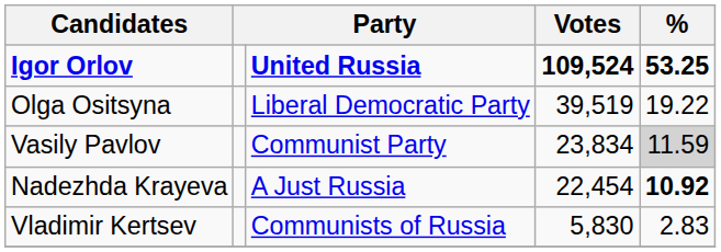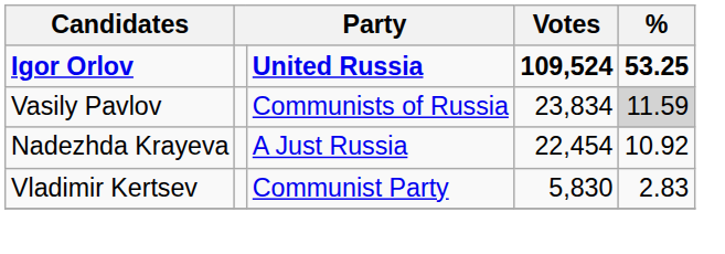- row: Olga Ositsyna | Liberal Democratic Party | 39,519 | 19.22
Vasily Pavlov | column 3: Communist Party -> Communists of Russia
Nadezhda Krayeva | %: bold -> normal
Vladimir Kertsev | column 3: Communists of Russia -> Communist Party
